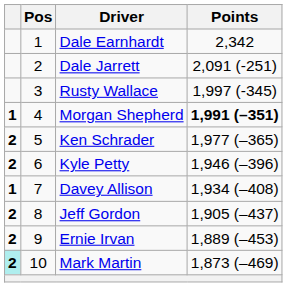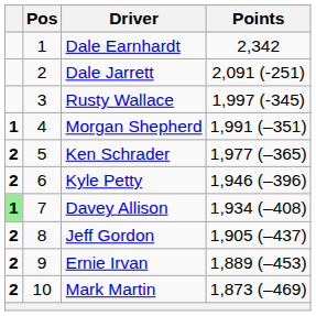Morgan Shepherd | Points: bold -> normal
Davey Allison | column 1: no background -> lightgreen background
Mark Martin | column 1: paleturquoise background -> no background
